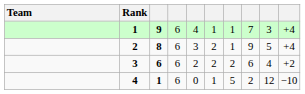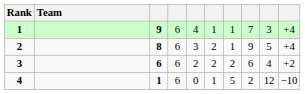columns swapped: Rank <-> Team
